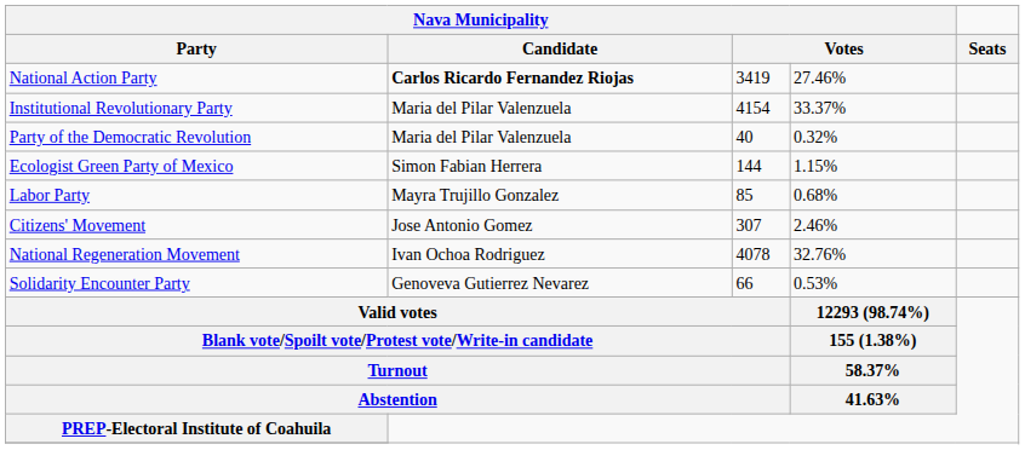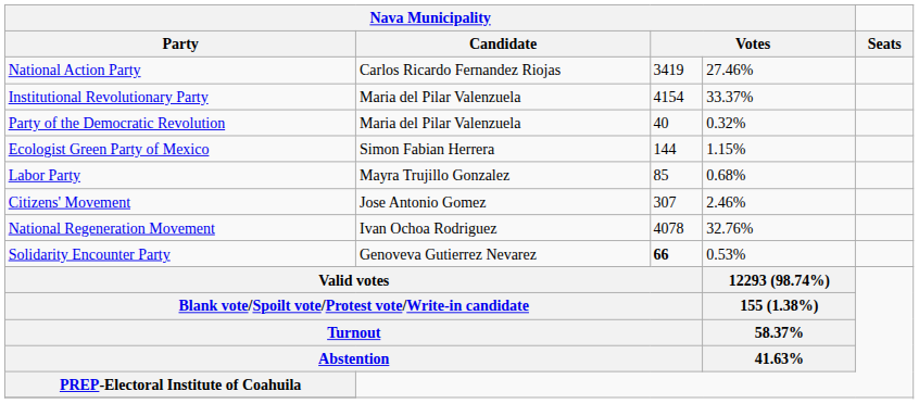National Action Party | Nava Municipality / Candidate: bold -> normal
Solidarity Encounter Party | column 3: normal -> bold
